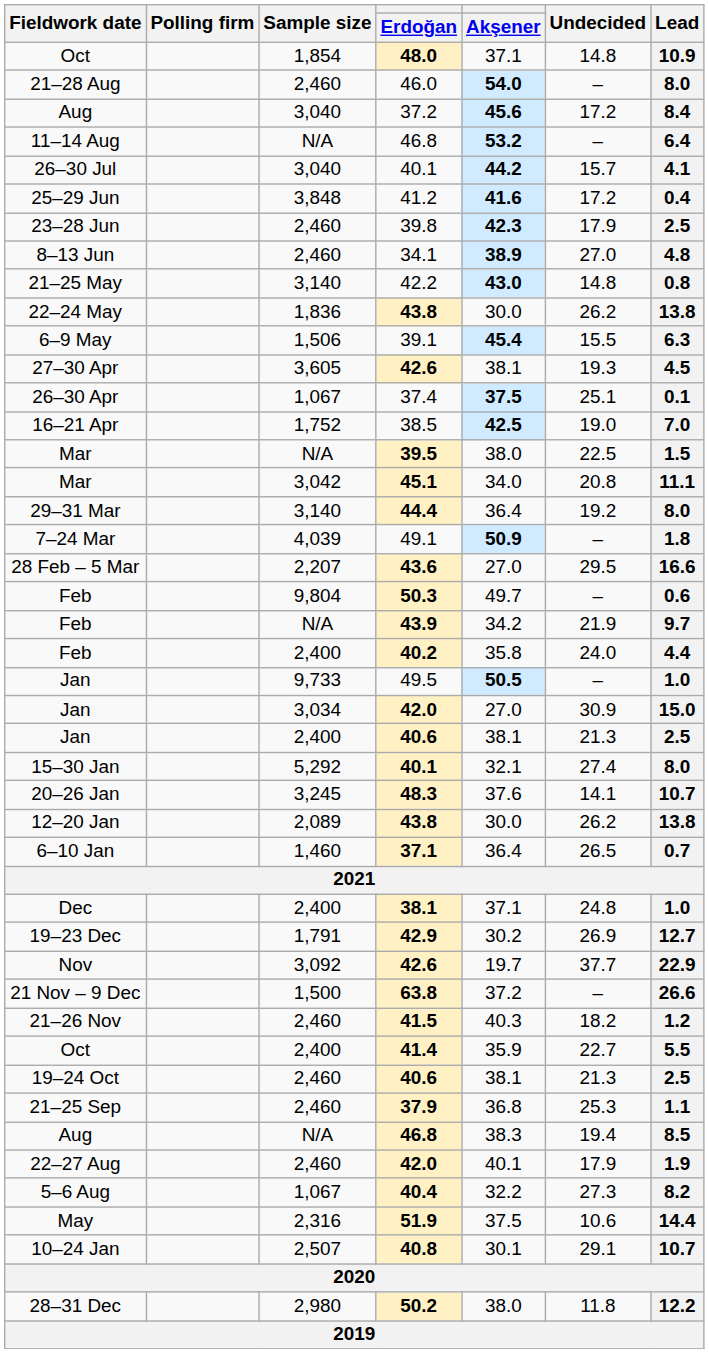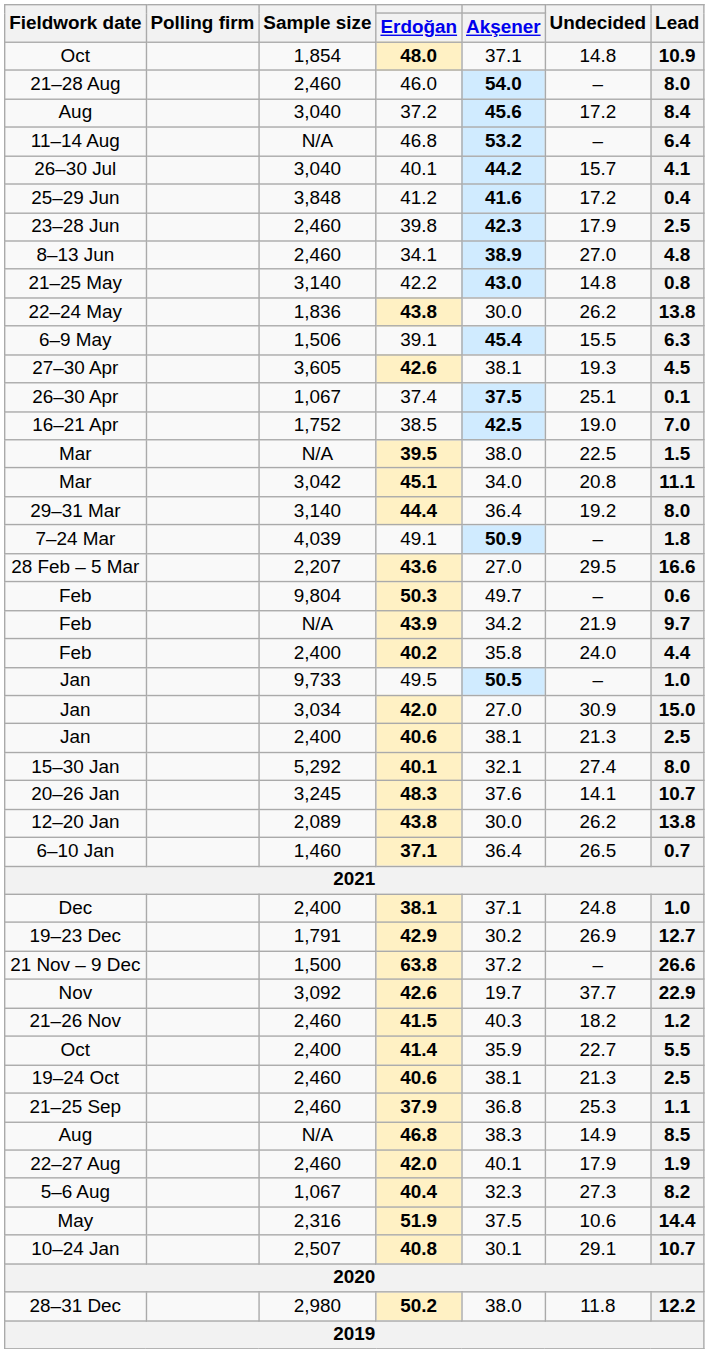rows swapped: 63.8 <-> Nov / 42.6
Aug / 46.8 | Undecided: 19.4 -> 14.9
40.4 | Akşener: 32.2 -> 32.3
